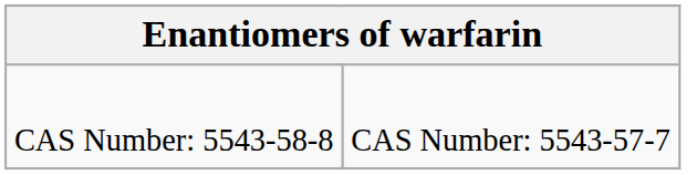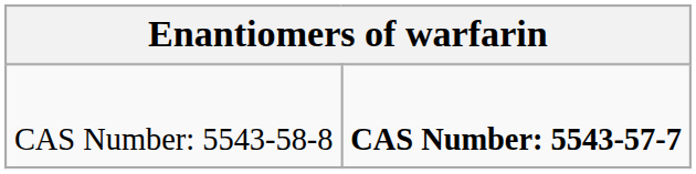CAS Number: 5543-58-8 | column 2: normal -> bold
